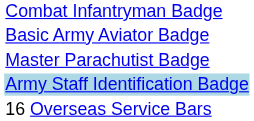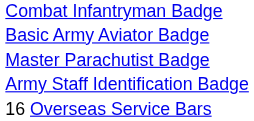row 4 | column 1: lightblue background -> no background
